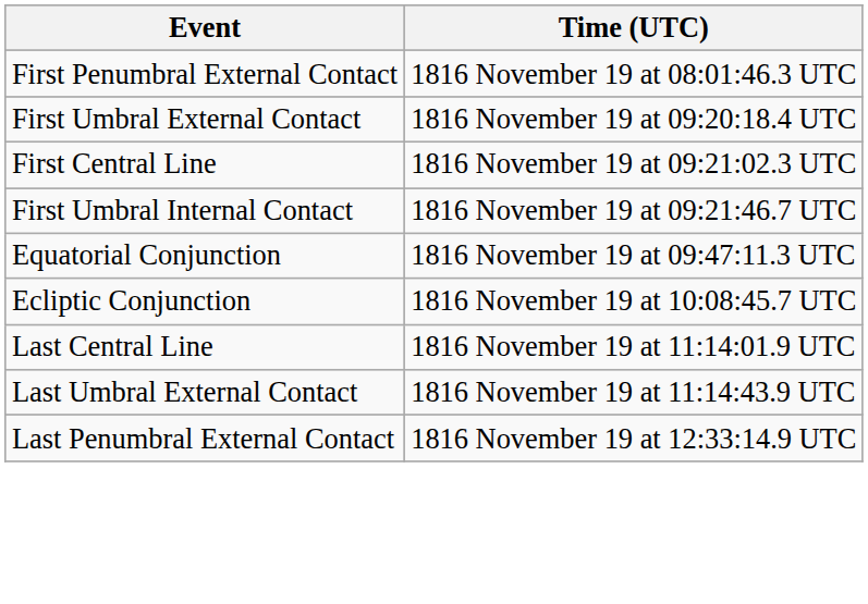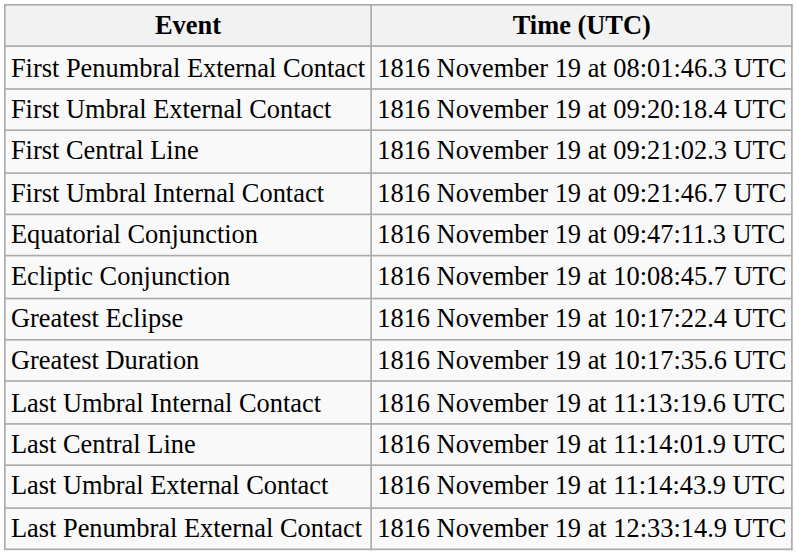+ row: Greatest Eclipse | 1816 November 19 at 10:17:22.4 UTC
+ row: Greatest Duration | 1816 November 19 at 10:17:35.6 UTC
+ row: Last Umbral Internal Contact | 1816 November 19 at 11:13:19.6 UTC
